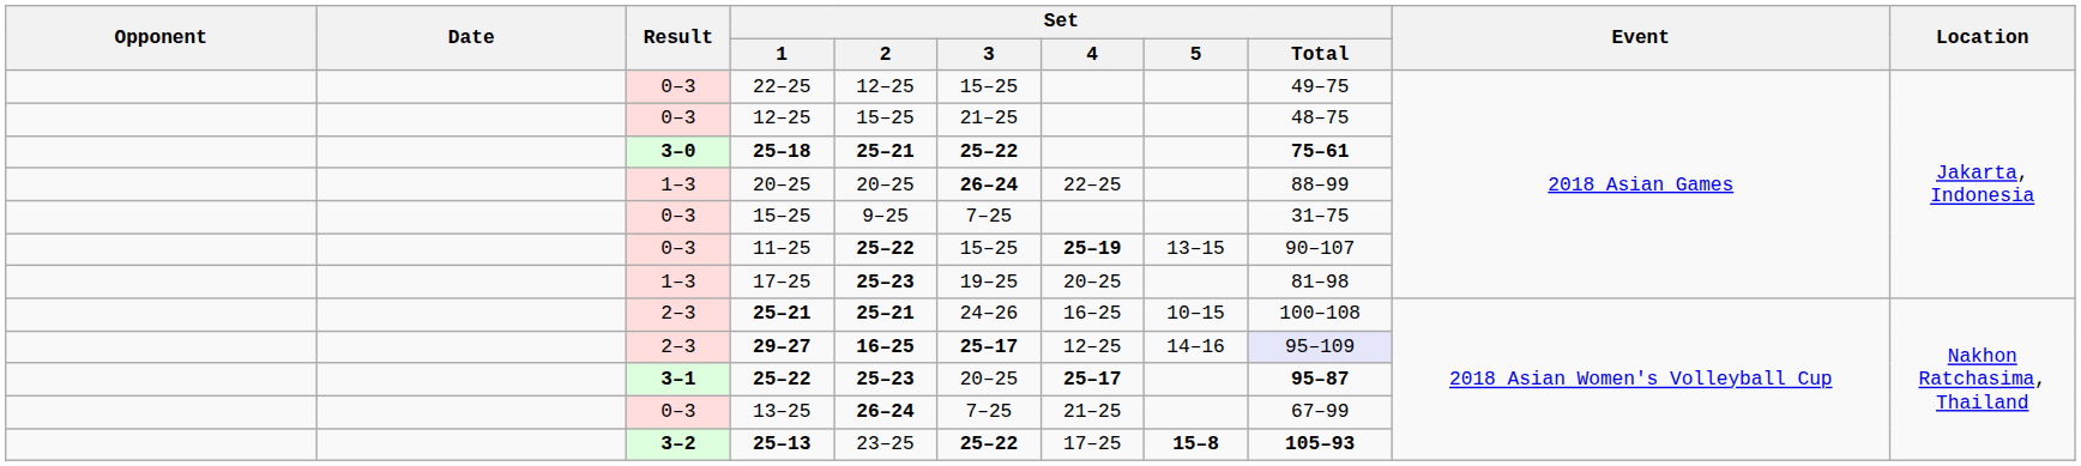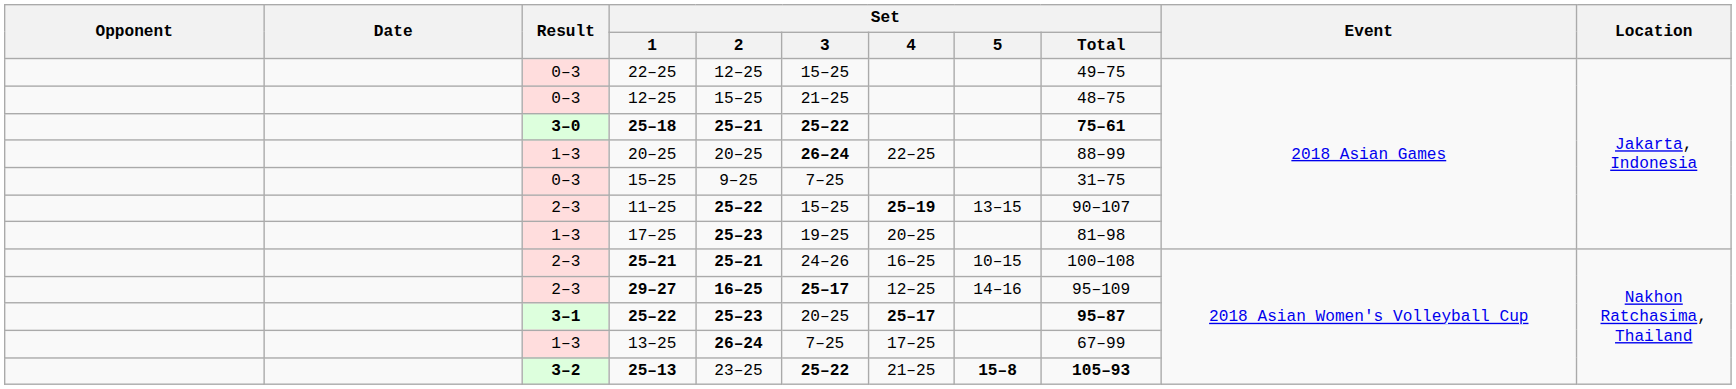11–25 | Result: 0–3 -> 2–3
29–27 | Set / Total: lavender background -> no background
13–25 | Result: 0–3 -> 1–3
13–25 | Set / 4: 21–25 -> 17–25
25–13 | Set / 4: 17–25 -> 21–25
